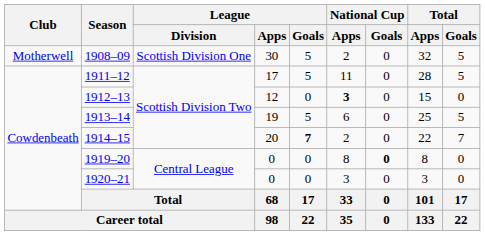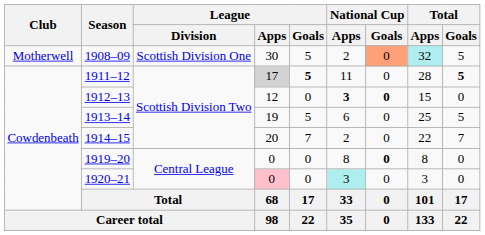1908–09 | National Cup / Goals: no background -> lightsalmon background
1908–09 | Total / Apps: no background -> paleturquoise background
1911–12 | League / Apps: no background -> lightgrey background
1911–12 | League / Goals: normal -> bold
1911–12 | Total / Goals: normal -> bold
1912–13 | National Cup / Goals: normal -> bold
1914–15 | League / Goals: bold -> normal
1920–21 | League / Apps: no background -> pink background
1920–21 | National Cup / Apps: no background -> paleturquoise background
